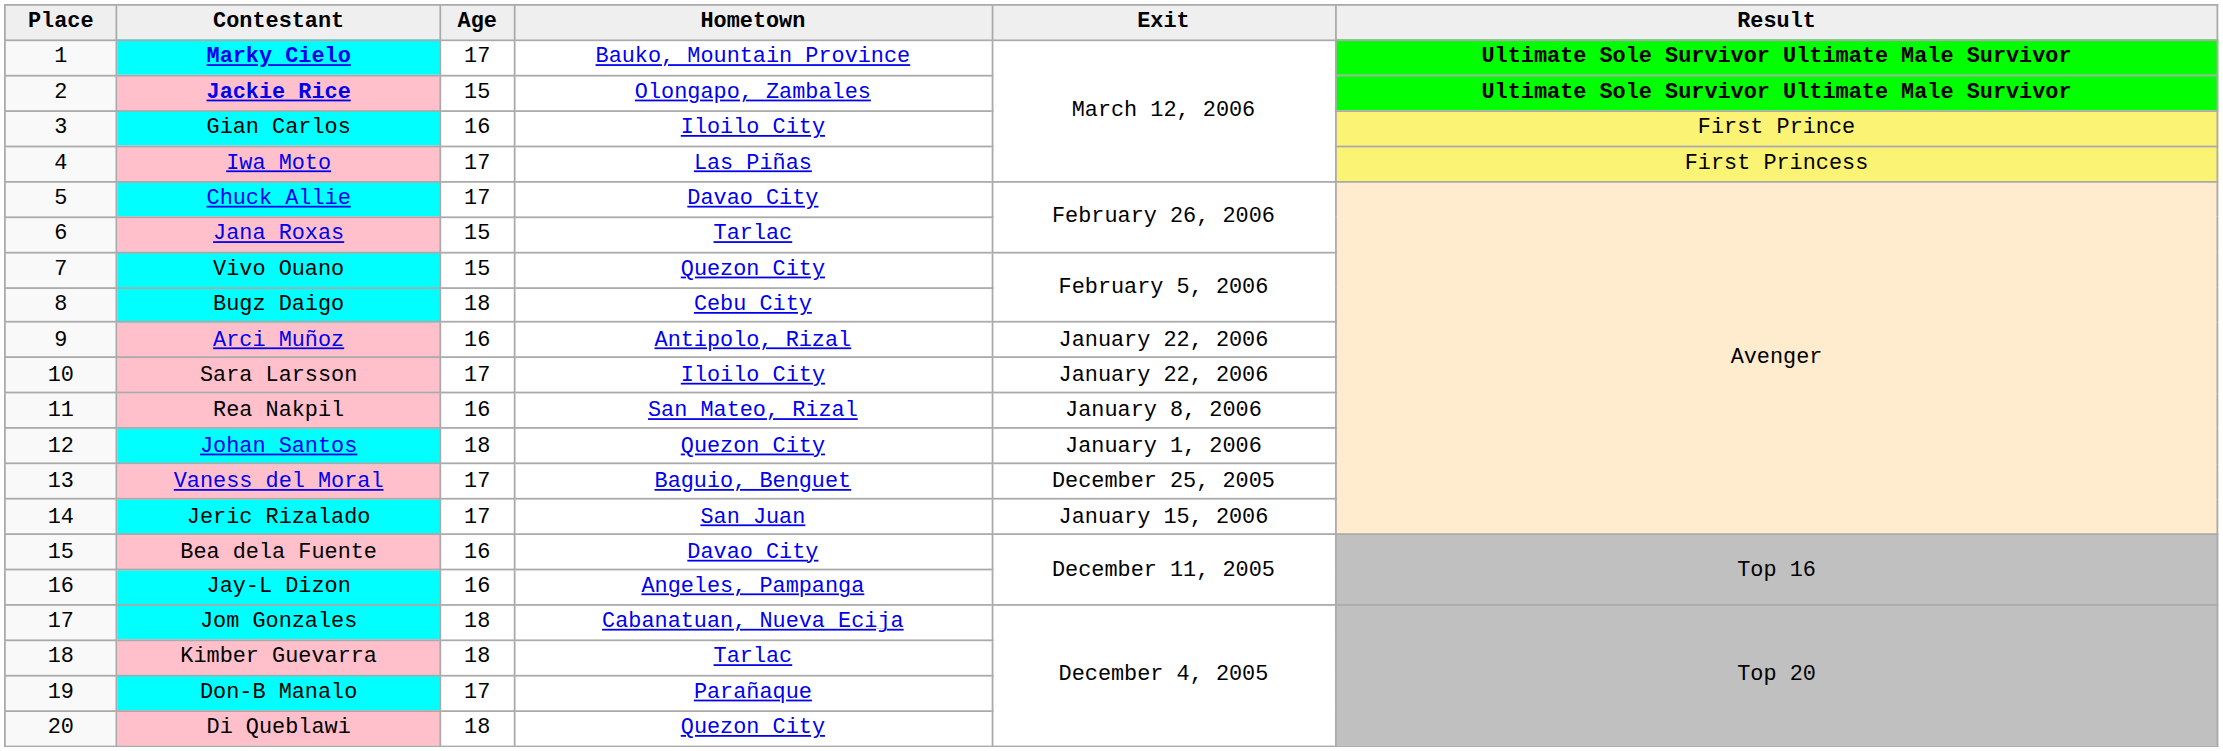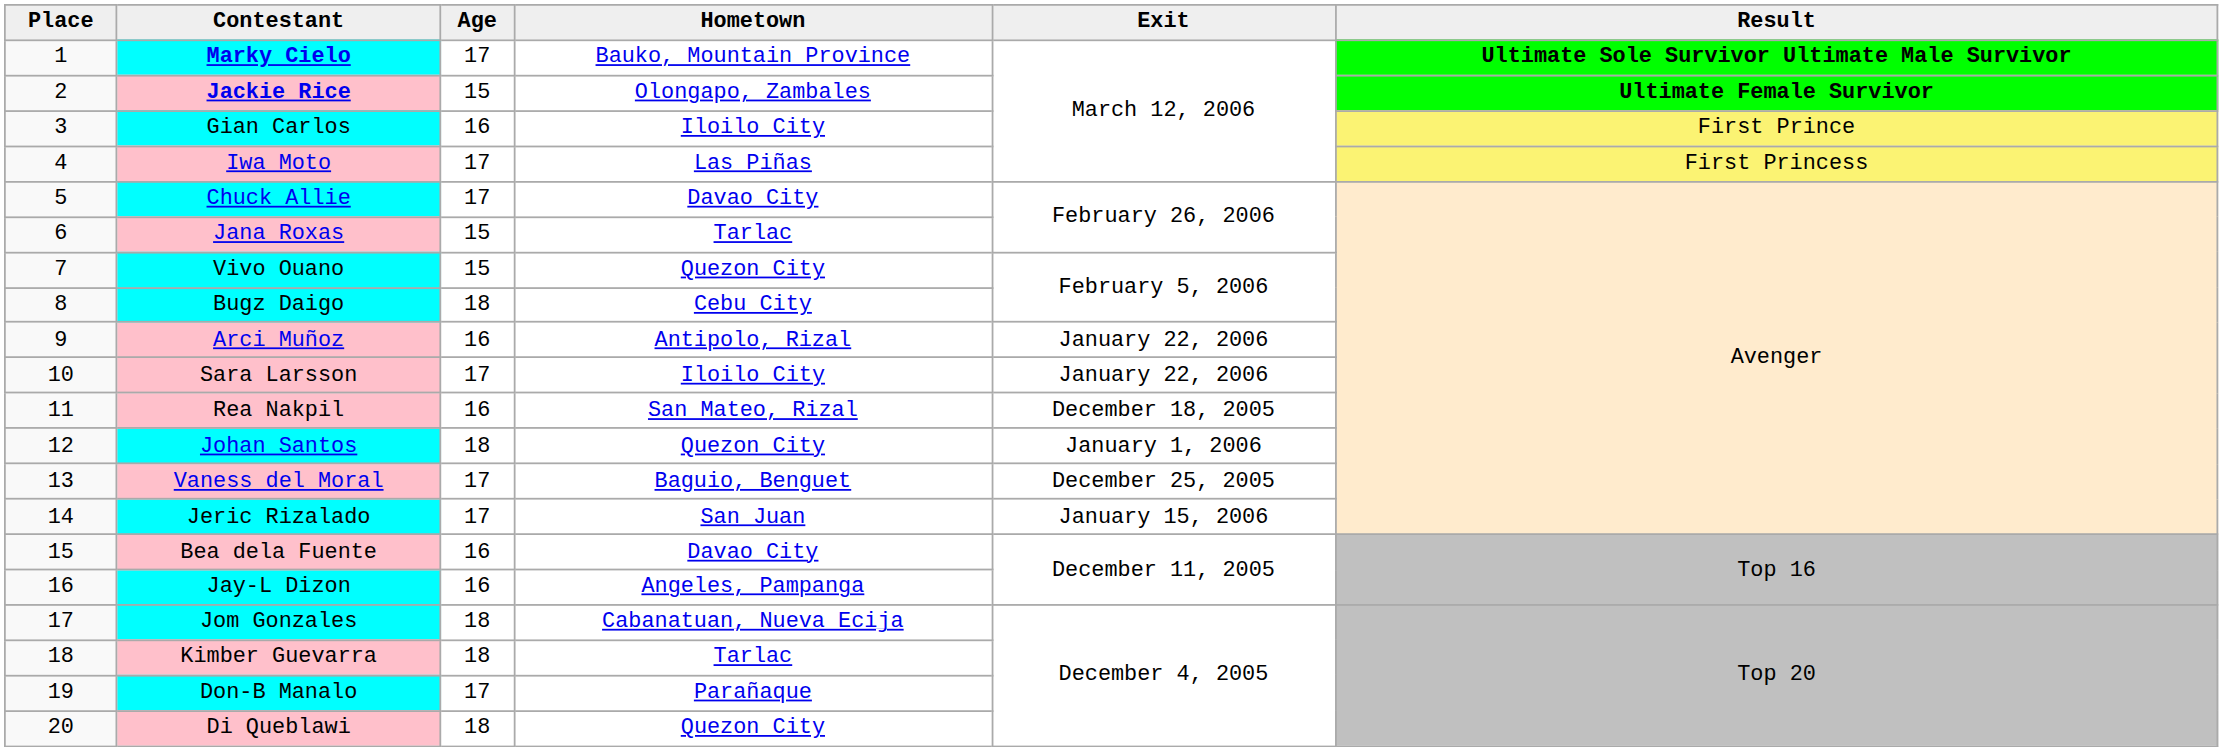Jackie Rice | Result: Ultimate Sole Survivor Ultimate Male Survivor -> Ultimate Female Survivor
Rea Nakpil | Exit: January 8, 2006 -> December 18, 2005
